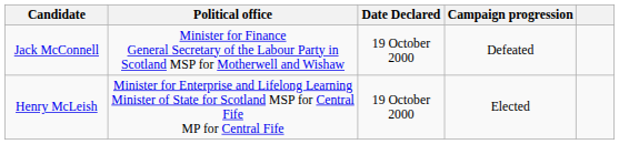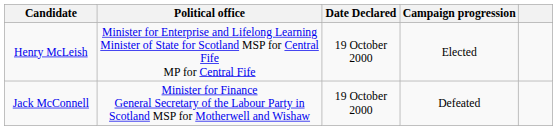rows swapped: Jack McConnell <-> Henry McLeish
